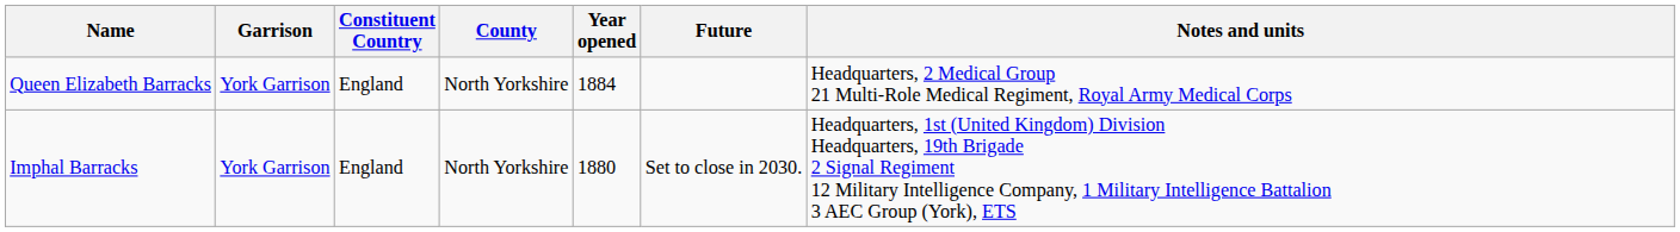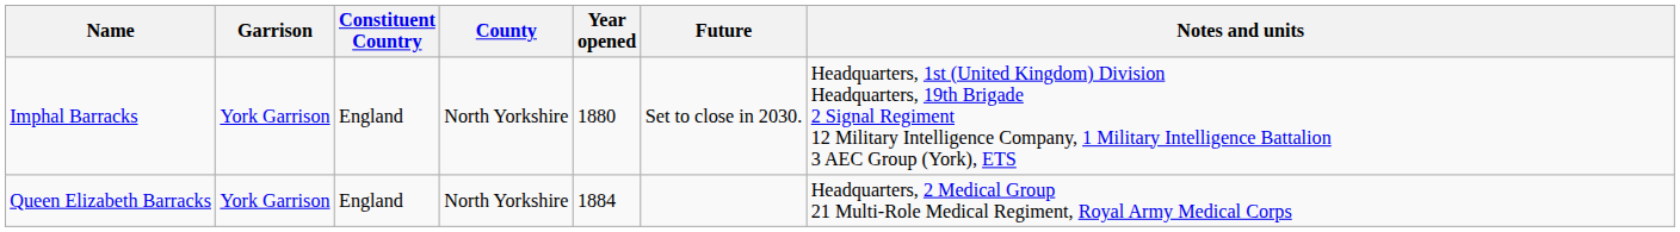rows swapped: Imphal Barracks <-> Queen Elizabeth Barracks
